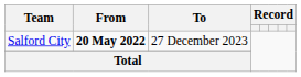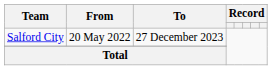Salford City | From: bold -> normal
